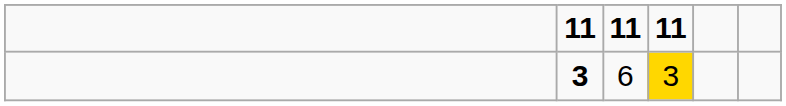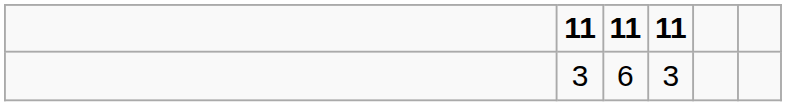row 2 | column 2: bold -> normal
row 2 | column 4: gold background -> no background
